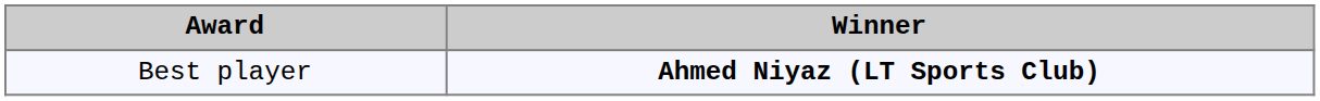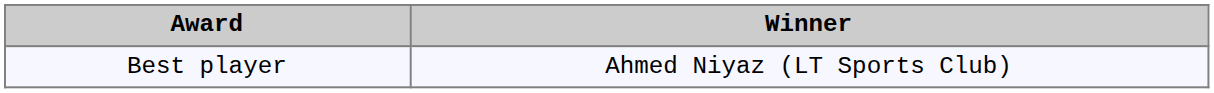Best player | Winner: bold -> normal
